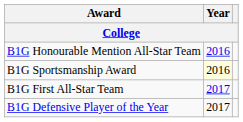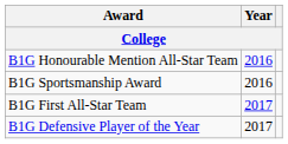B1G Sportsmanship Award | Year: lightyellow background -> no background
